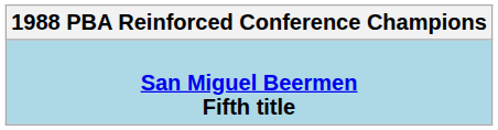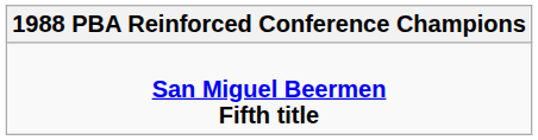row 2 | column 1: lightblue background -> no background
